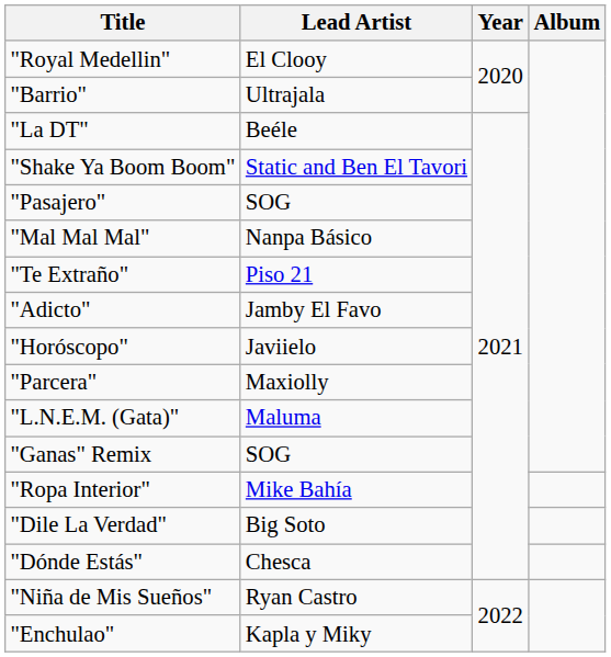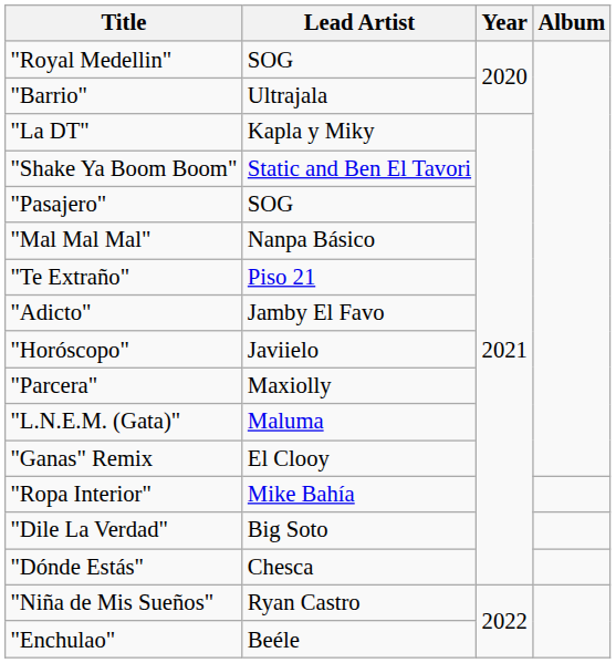"Royal Medellin" | Lead Artist: El Clooy -> SOG
"La DT" | Lead Artist: Beéle -> Kapla y Miky
"Ganas" Remix | Lead Artist: SOG -> El Clooy
"Enchulao" | Lead Artist: Kapla y Miky -> Beéle
